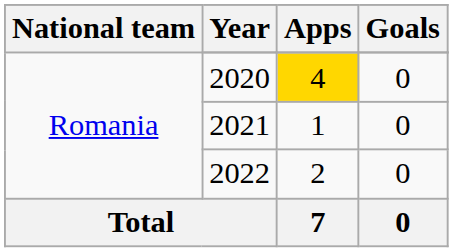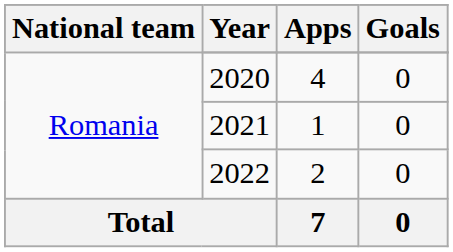2020 | Apps: gold background -> no background
